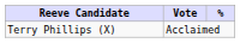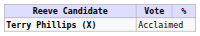Terry Phillips (X) | Reeve Candidate: normal -> bold
